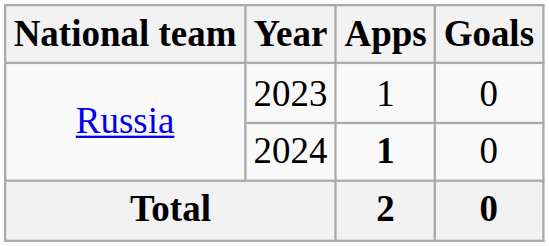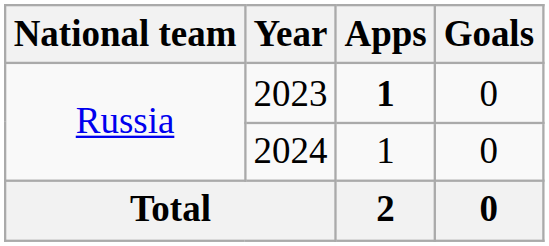2023 | Apps: normal -> bold
2024 | Apps: bold -> normal
